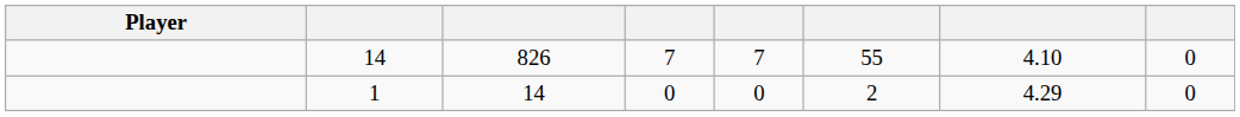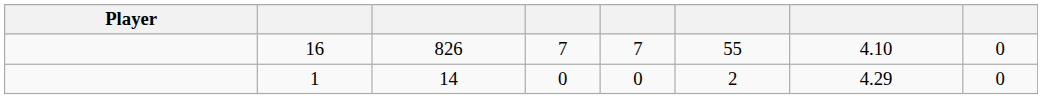row 2 | column 2: 14 -> 16
